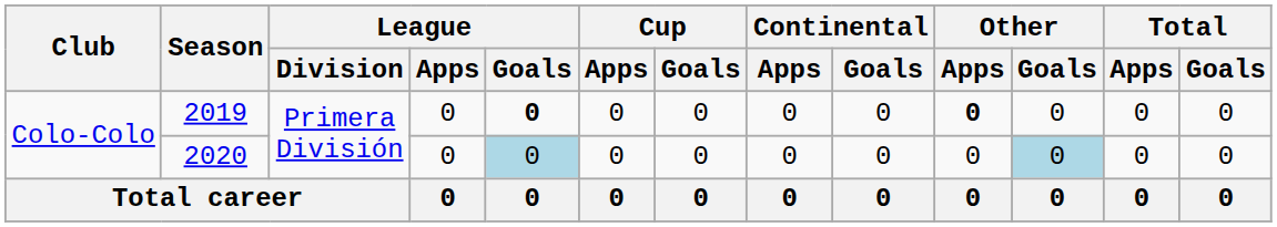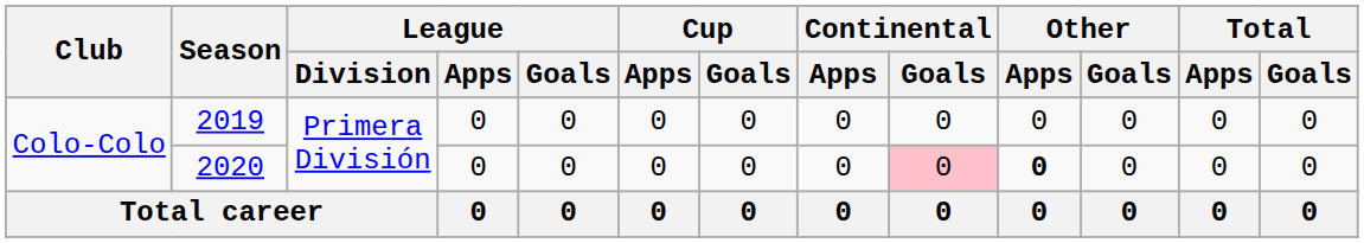2019 | League / Goals: bold -> normal
2019 | Other / Apps: bold -> normal
2020 | League / Goals: lightblue background -> no background
2020 | Continental / Goals: no background -> pink background
2020 | Other / Apps: normal -> bold
2020 | Other / Goals: lightblue background -> no background
